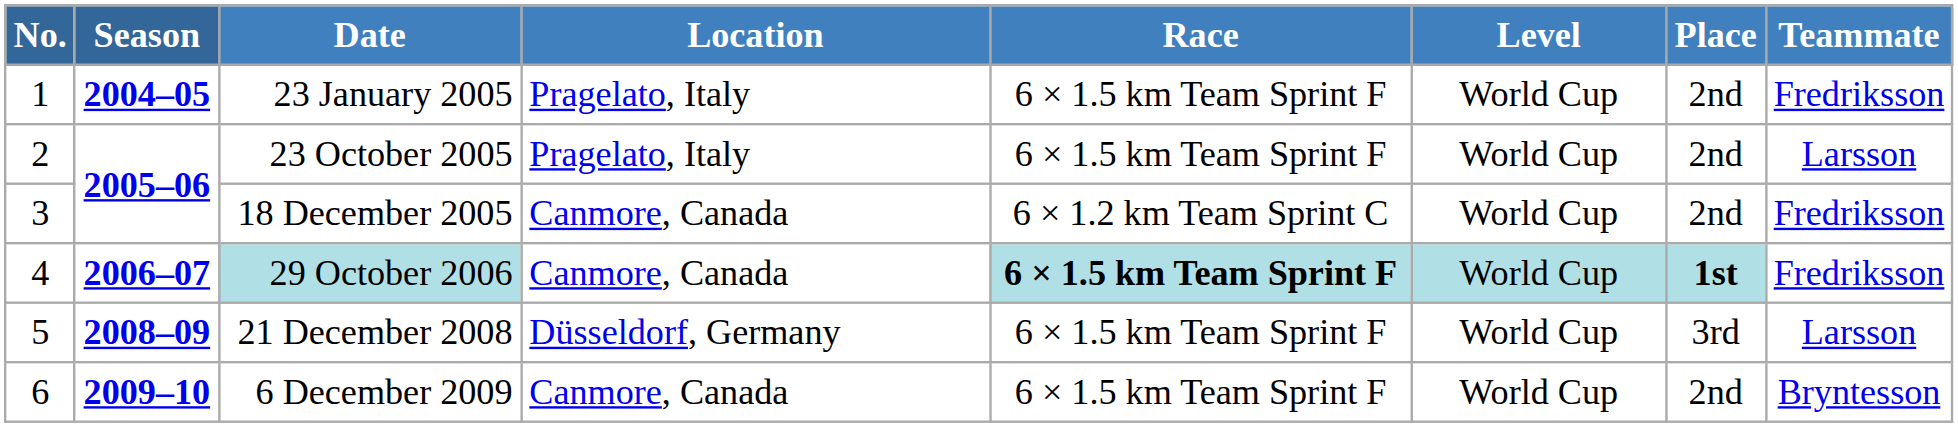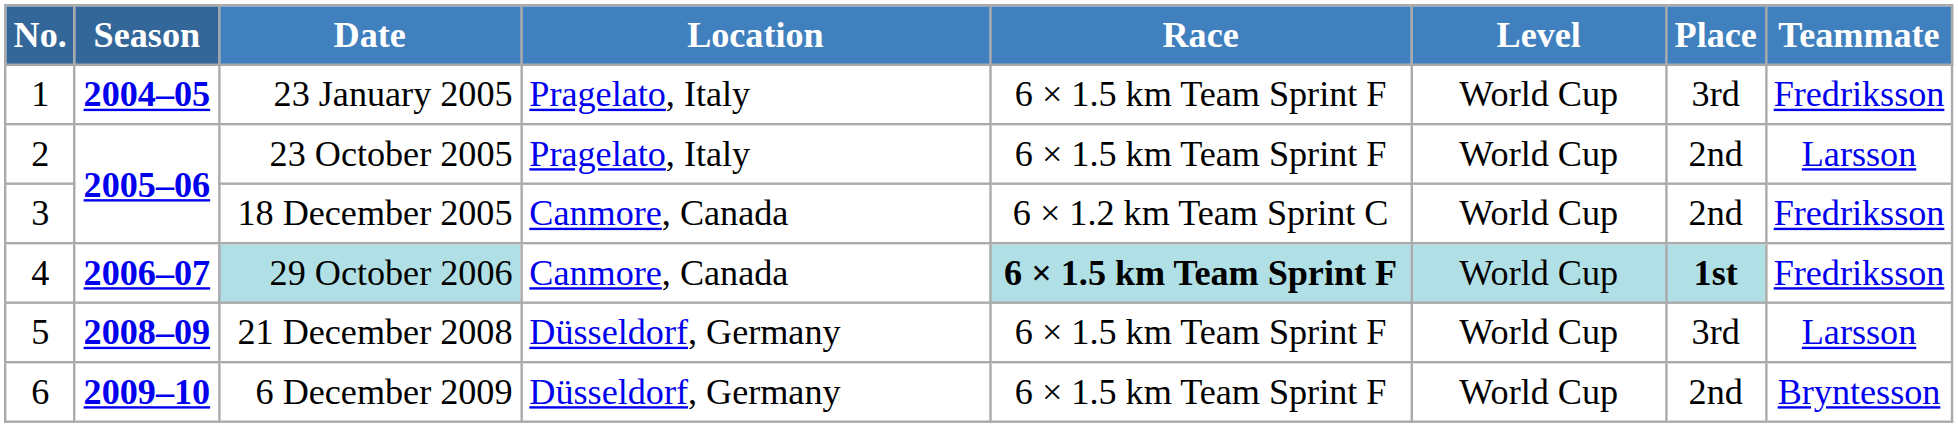23 January 2005 | Place: 2nd -> 3rd
6 December 2009 | Location: Canmore, Canada -> Düsseldorf, Germany
